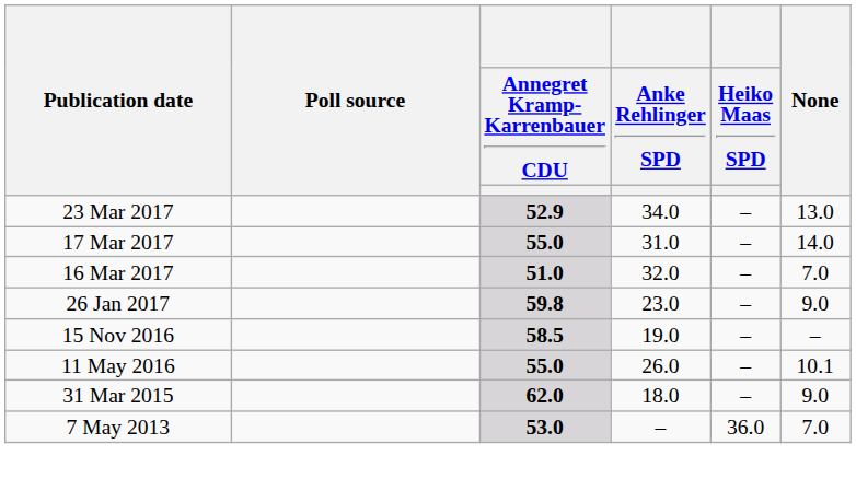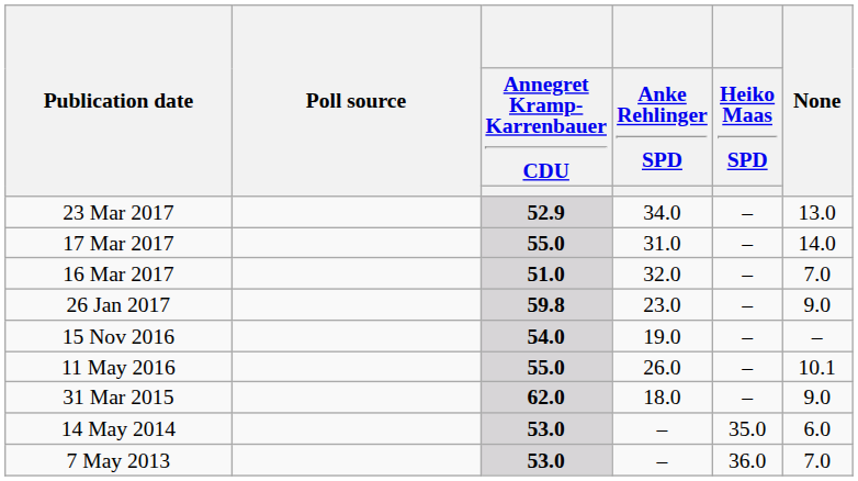15 Nov 2016 | Annegret Kramp-Karrenbauer CDU: 58.5 -> 54.0
+ row: 14 May 2014 | 53.0 | – | 35.0 | 6.0
